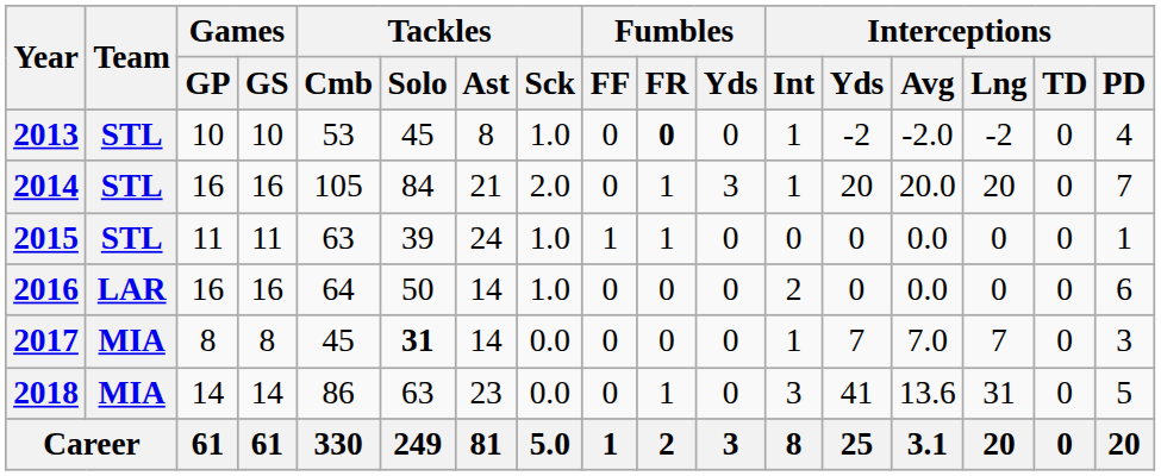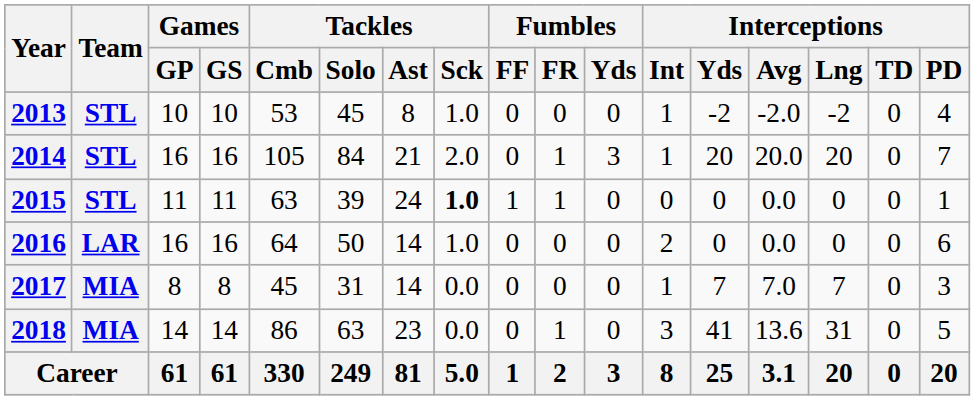2013 | Fumbles / FR: bold -> normal
2015 | Tackles / Sck: normal -> bold
2017 | Tackles / Solo: bold -> normal
